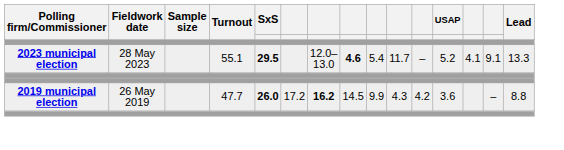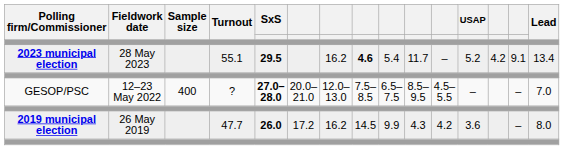2023 municipal election | column 7: 12.0– 13.0 -> 16.2
2023 municipal election | column 13: 4.1 -> 4.2
2023 municipal election | Lead: 13.3 -> 13.4
+ row: GESOP/PSC | 12–23 May 2022 | 400 | ? | 27.0– 28.0 | 20.0– 21.0 | 12.0– 13.0 | 7.5– 8.5 | 6.5– 7.5 | 8.5– 9.5 | 4.5– 5.5 | – | – | 7.0
2019 municipal election | column 7: bold -> normal
2019 municipal election | Lead: 8.8 -> 8.0
